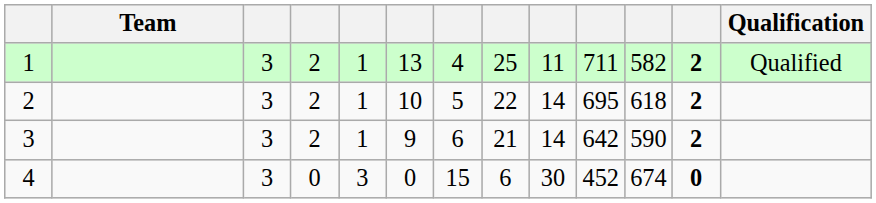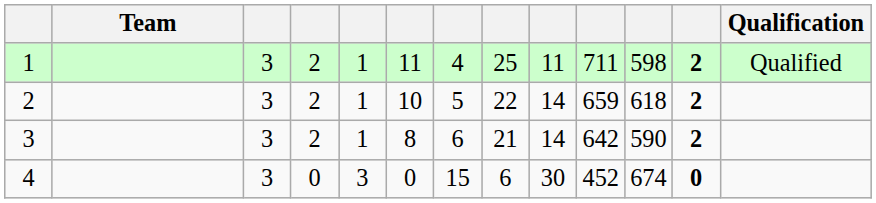row 2 | column 6: 13 -> 11
row 2 | column 11: 582 -> 598
row 3 | column 10: 695 -> 659
row 4 | column 6: 9 -> 8
